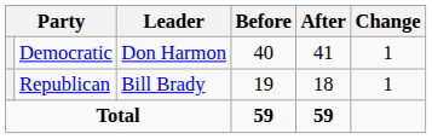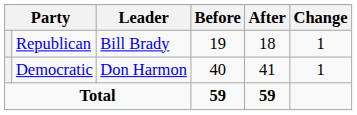rows swapped: Democratic <-> Republican
